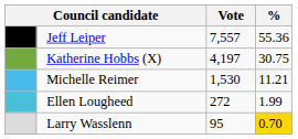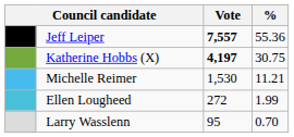Jeff Leiper | Vote: normal -> bold
Katherine Hobbs (X) | Vote: normal -> bold
Larry Wasslenn | %: gold background -> no background
